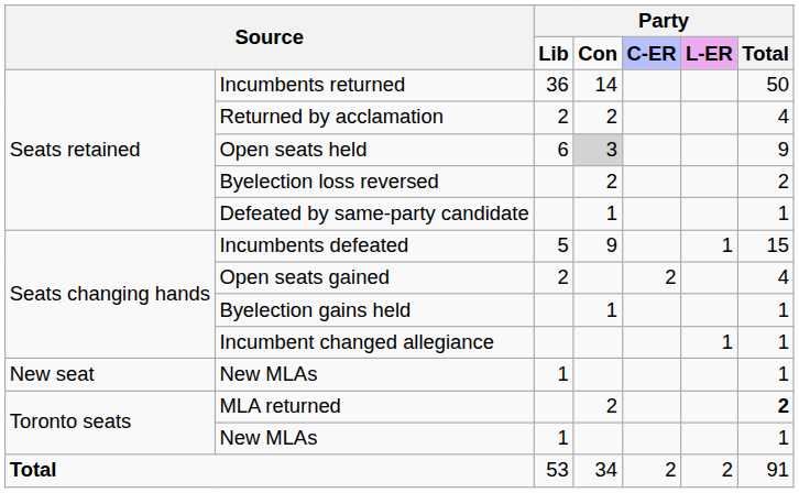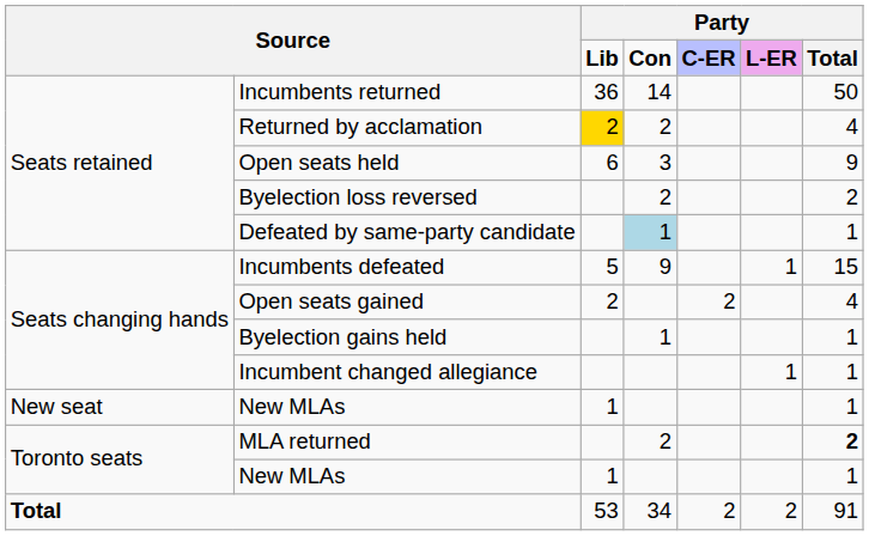Returned by acclamation | column 3: no background -> gold background
Open seats held | column 4: lightgrey background -> no background
Defeated by same-party candidate | column 4: no background -> lightblue background
